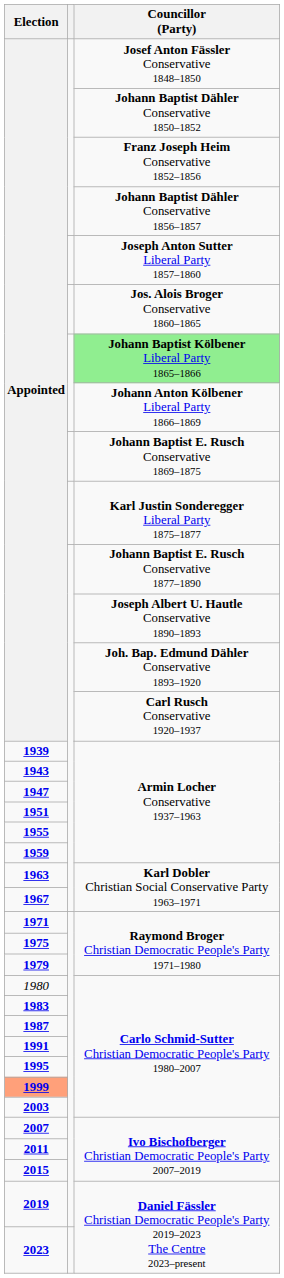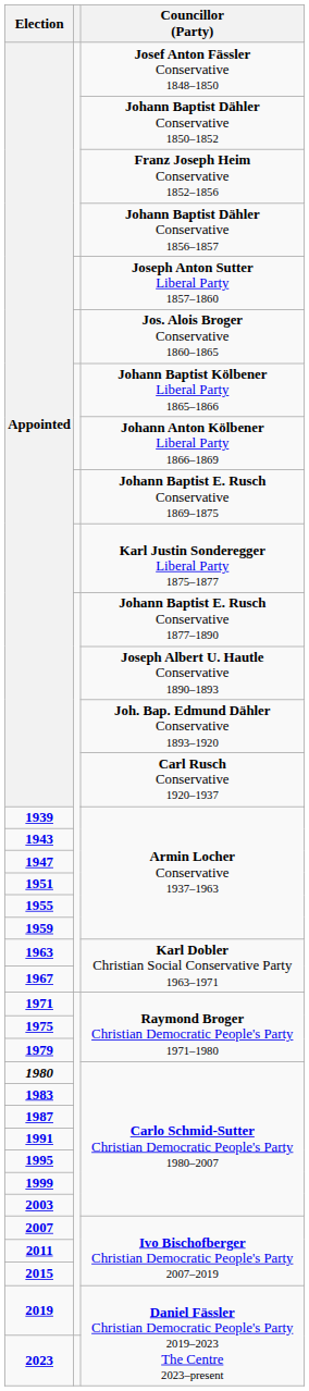Appointed / Johann Baptist Kölbener Liberal Party 1865–1866 | Councillor (Party): lightgreen background -> no background
1980 | Election: normal -> bold
1999 | Election: lightsalmon background -> no background
